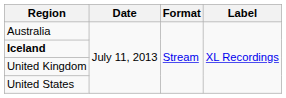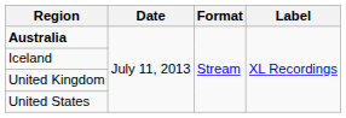Australia | Region: normal -> bold
Iceland | Region: bold -> normal
